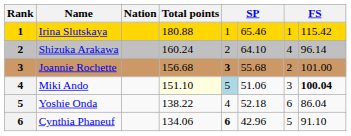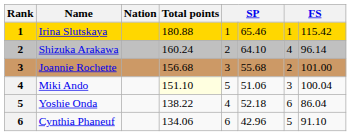Joannie Rochette | column 5: bold -> normal
Miki Ando | column 5: lightblue background -> no background
Miki Ando | column 8: bold -> normal
Cynthia Phaneuf | column 5: bold -> normal
